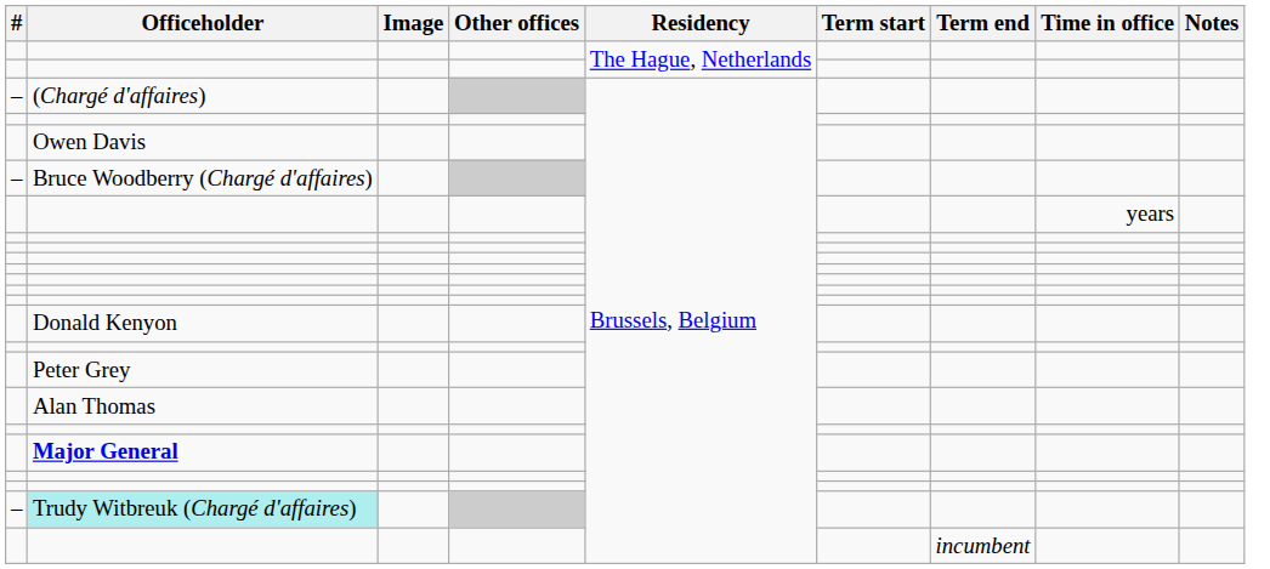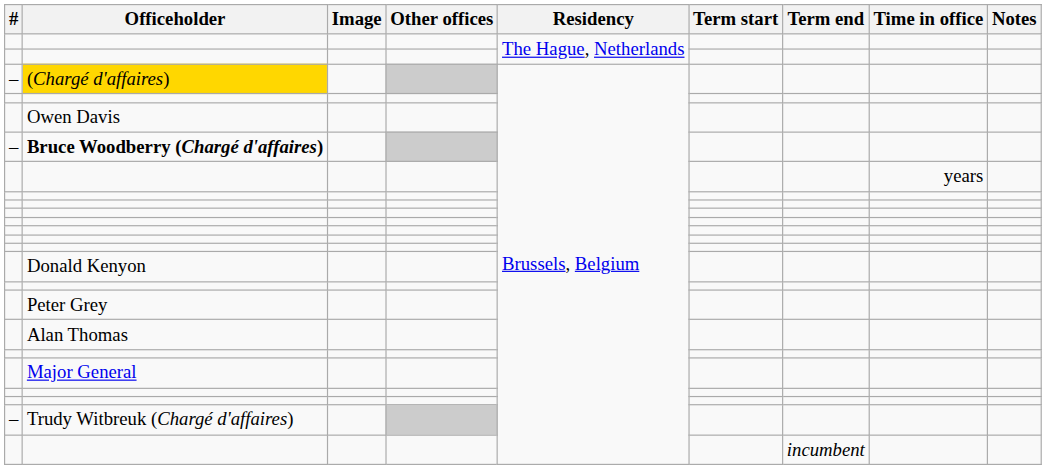(Chargé d'affaires) | Officeholder: no background -> gold background
Bruce Woodberry (Chargé d'affaires) | Officeholder: normal -> bold
Major General | Officeholder: bold -> normal
Trudy Witbreuk (Chargé d'affaires) | Officeholder: paleturquoise background -> no background
